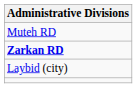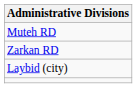row 3 | column 1: bold -> normal
